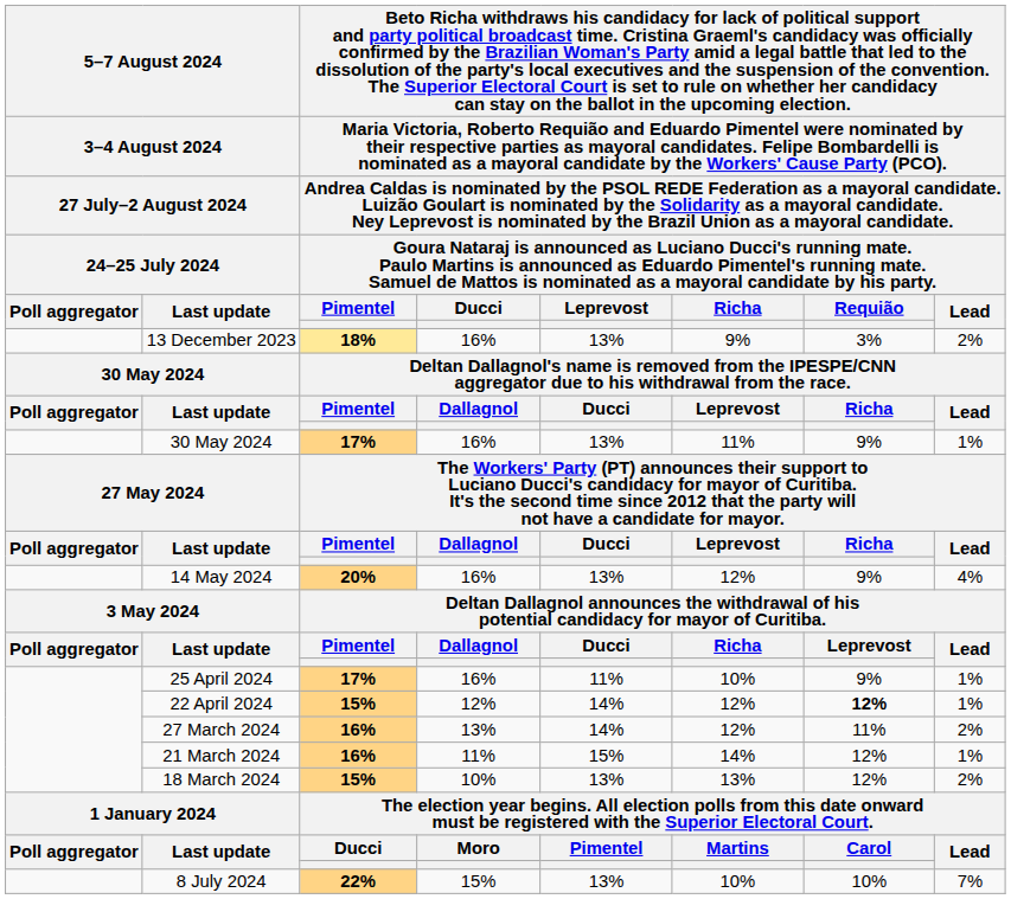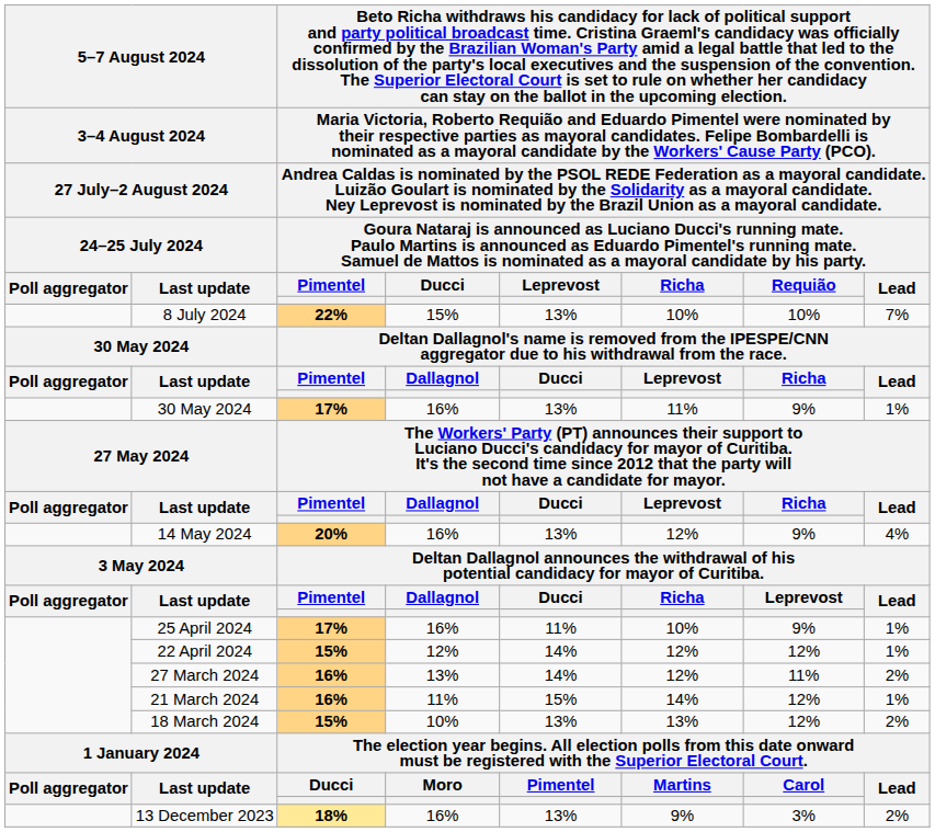rows swapped: 8 July 2024 <-> 13 December 2023
22 April 2024 | column 7: bold -> normal
